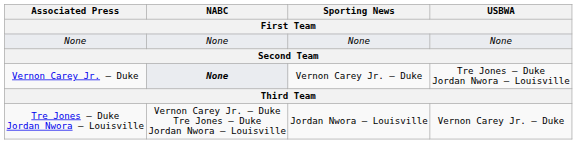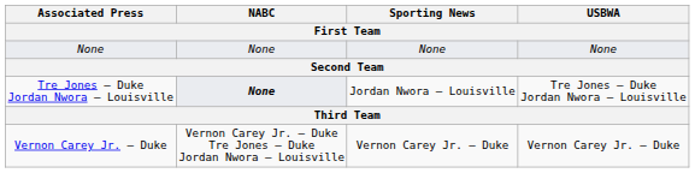row 5 | Associated Press: Vernon Carey Jr. – Duke -> Tre Jones – Duke Jordan Nwora – Louisville
row 5 | Sporting News: Vernon Carey Jr. – Duke -> Jordan Nwora – Louisville
row 7 | Associated Press: Tre Jones – Duke Jordan Nwora – Louisville -> Vernon Carey Jr. – Duke
row 7 | Sporting News: Jordan Nwora – Louisville -> Vernon Carey Jr. – Duke
